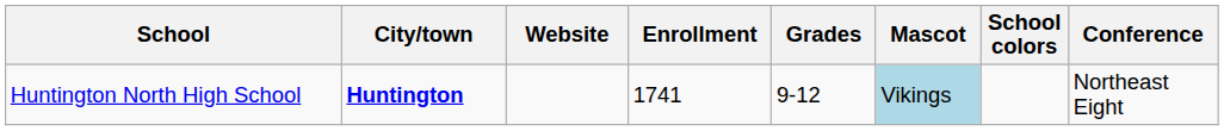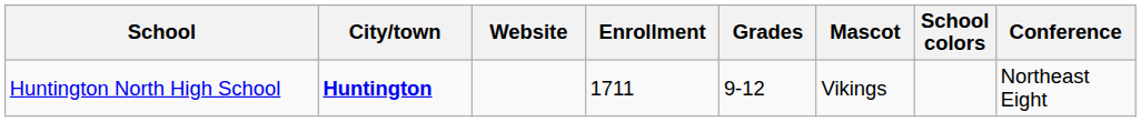Huntington North High School | Enrollment: 1741 -> 1711
Huntington North High School | Mascot: lightblue background -> no background
